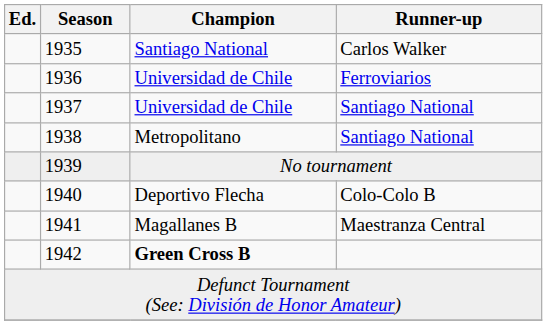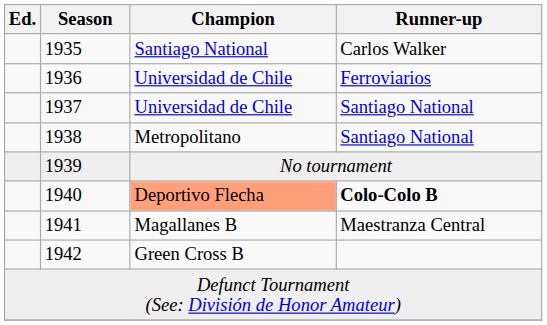1940 | Champion: no background -> lightsalmon background
1940 | Runner-up: normal -> bold
1942 | Champion: bold -> normal
